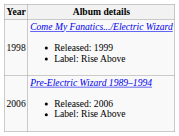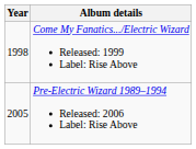row 3 | Year: 2006 -> 2005
